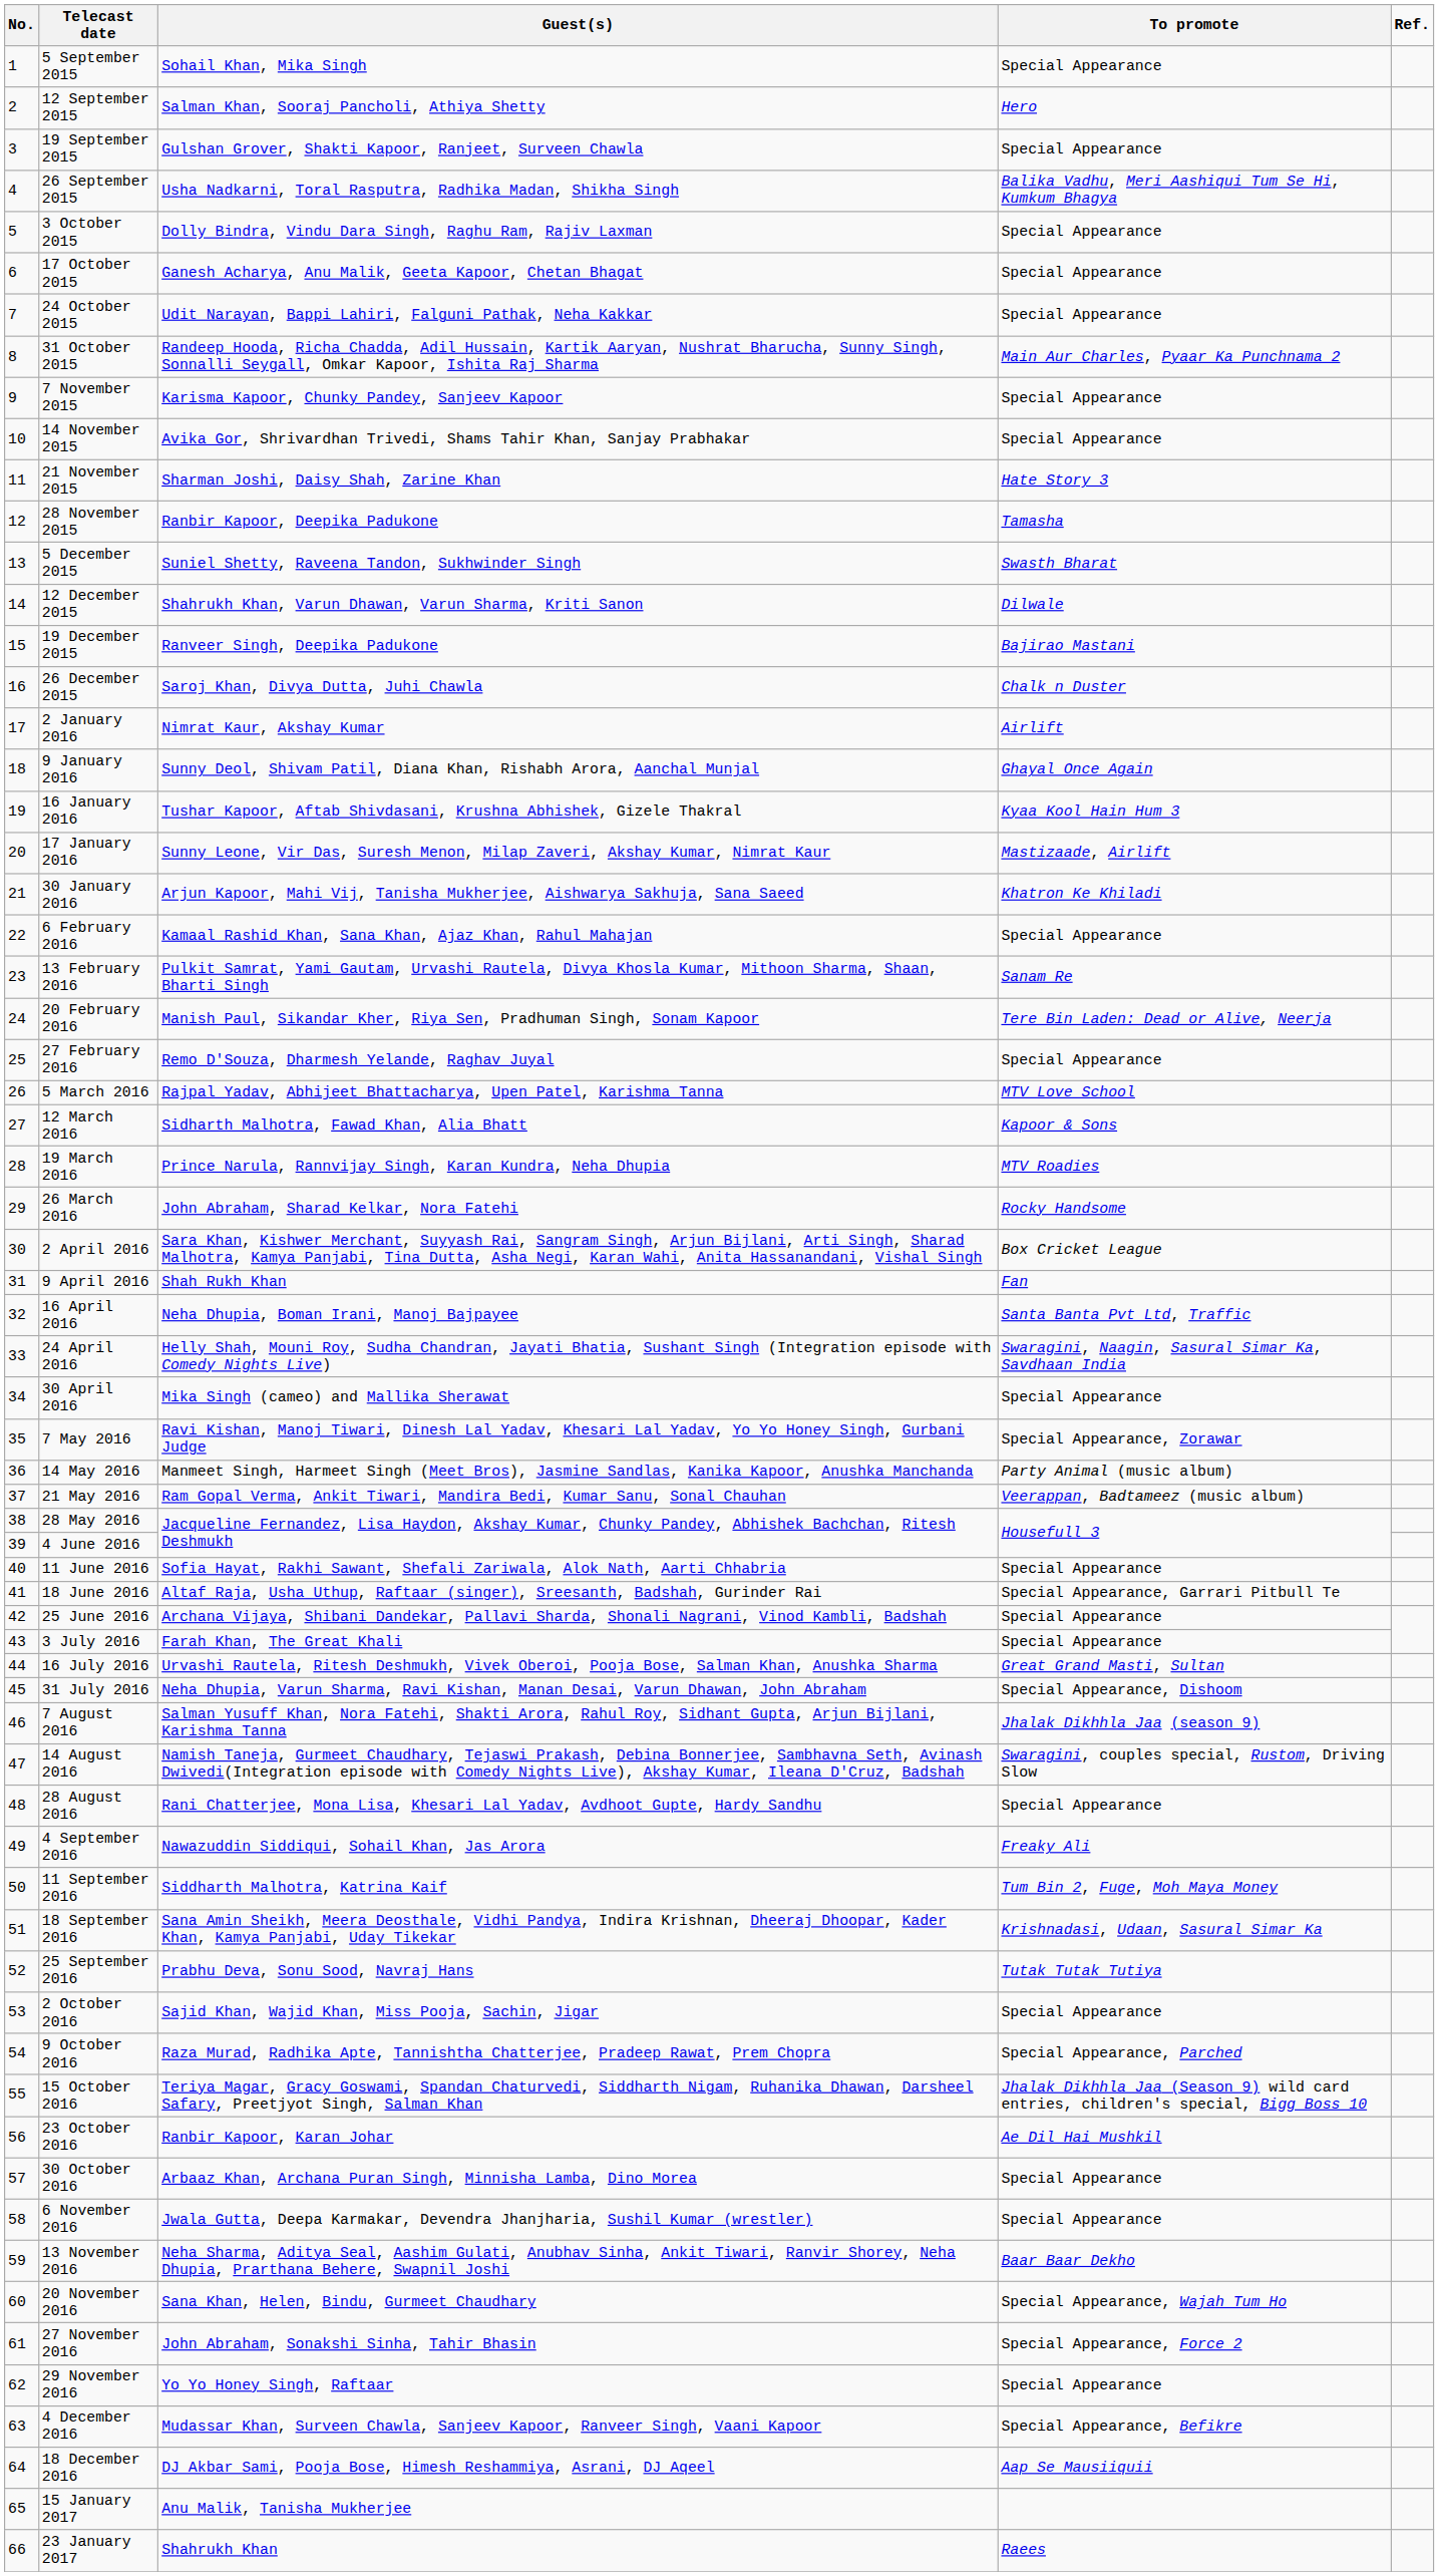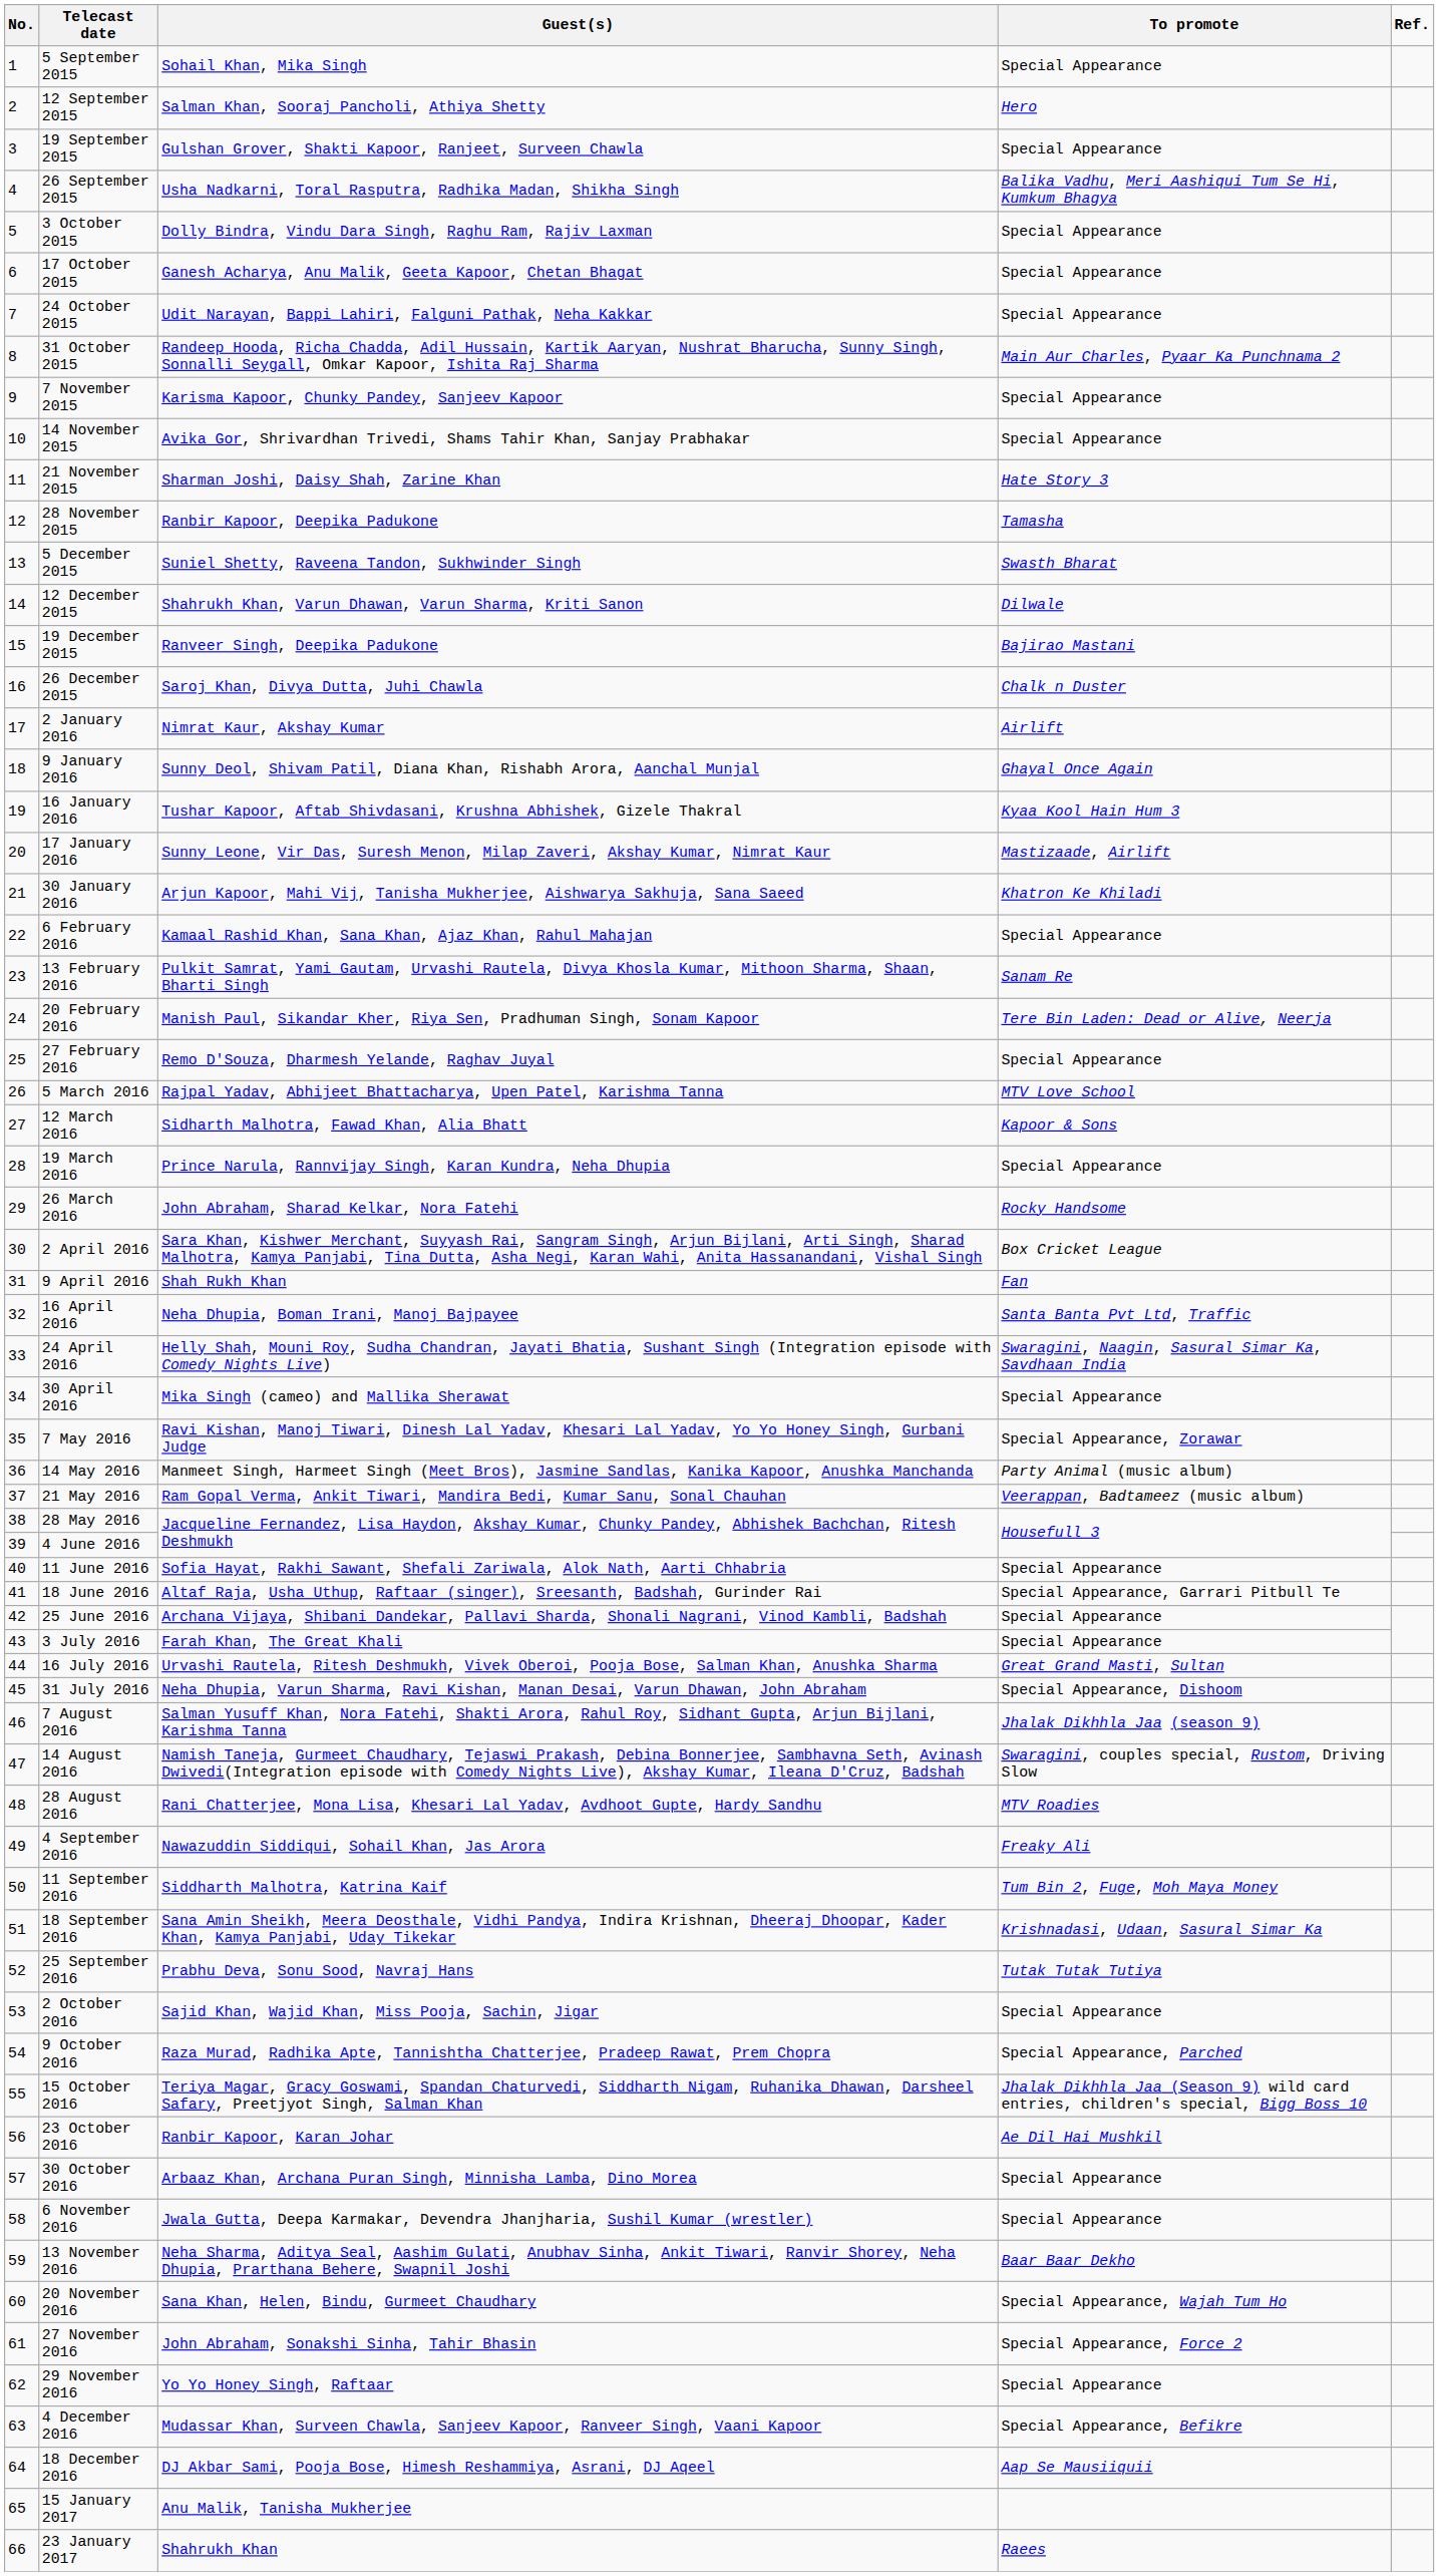19 March 2016 | To promote: MTV Roadies -> Special Appearance
28 August 2016 | To promote: Special Appearance -> MTV Roadies
